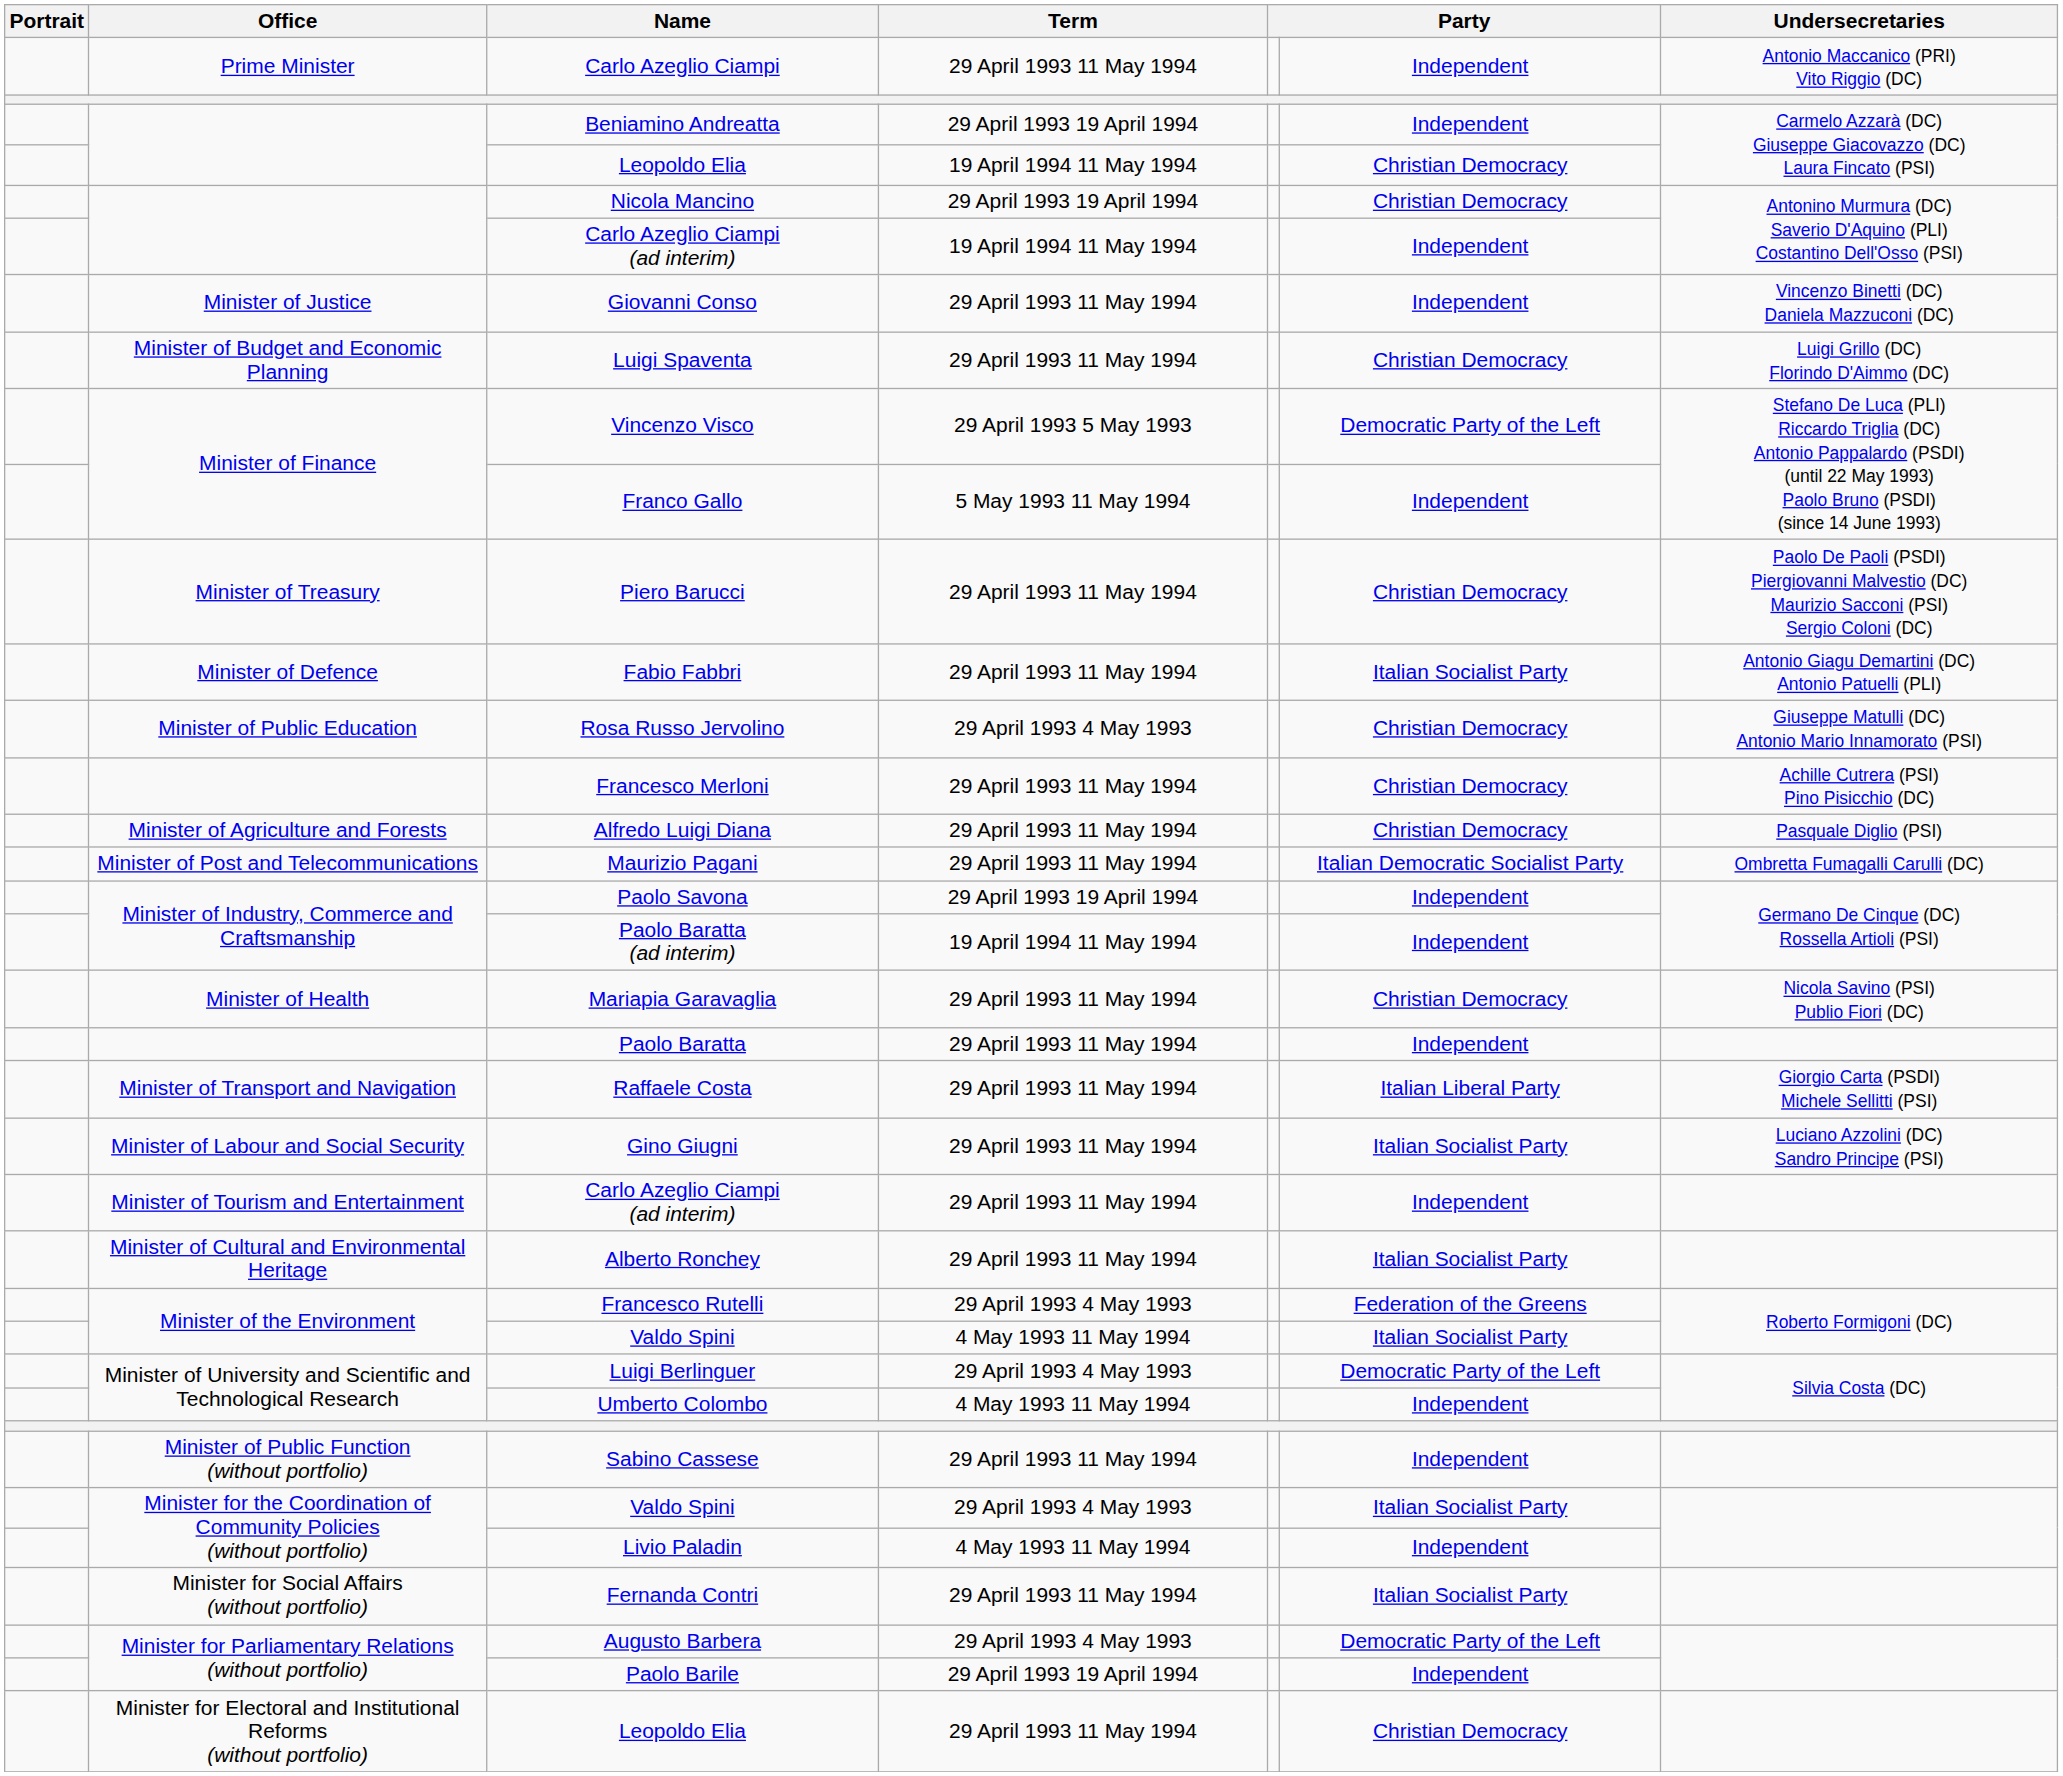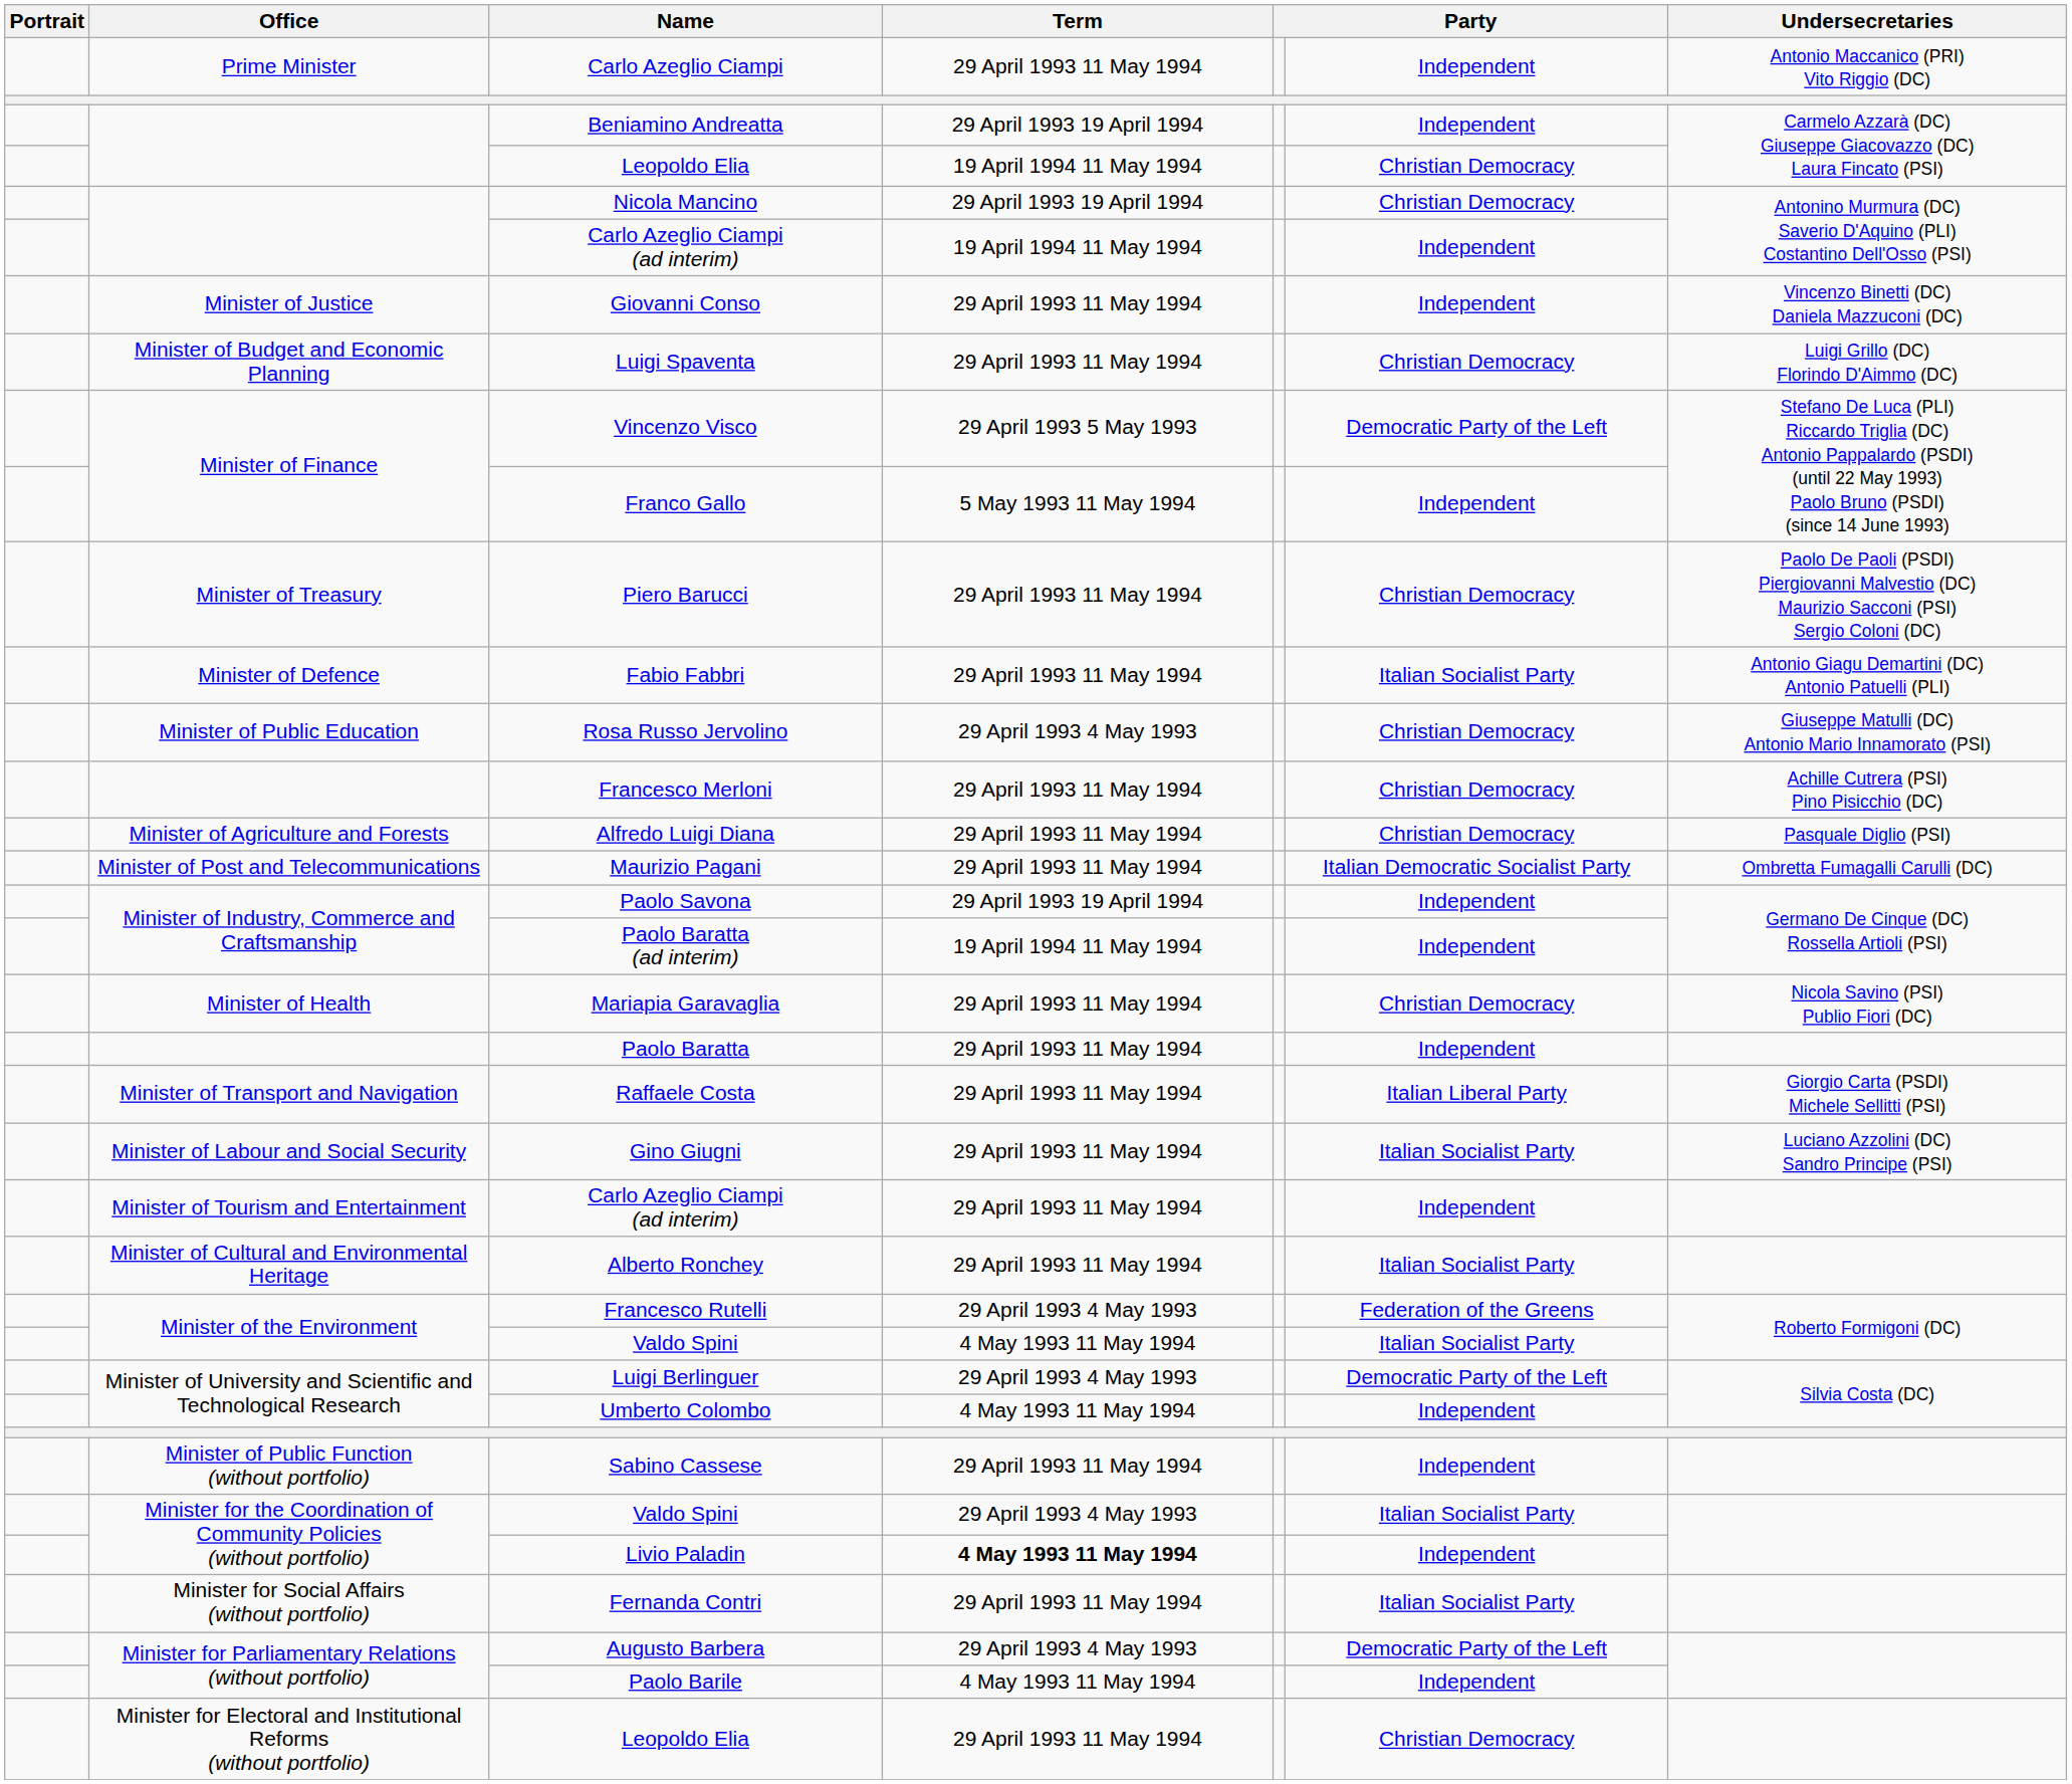Livio Paladin | Term: normal -> bold
Paolo Barile | Term: 29 April 1993 19 April 1994 -> 4 May 1993 11 May 1994
